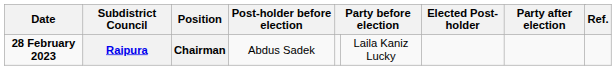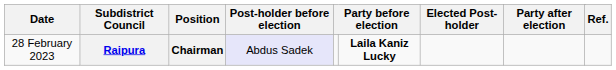Raipura | Date: bold -> normal
Raipura | Post-holder before election: no background -> lavender background
Raipura | column 6: normal -> bold
